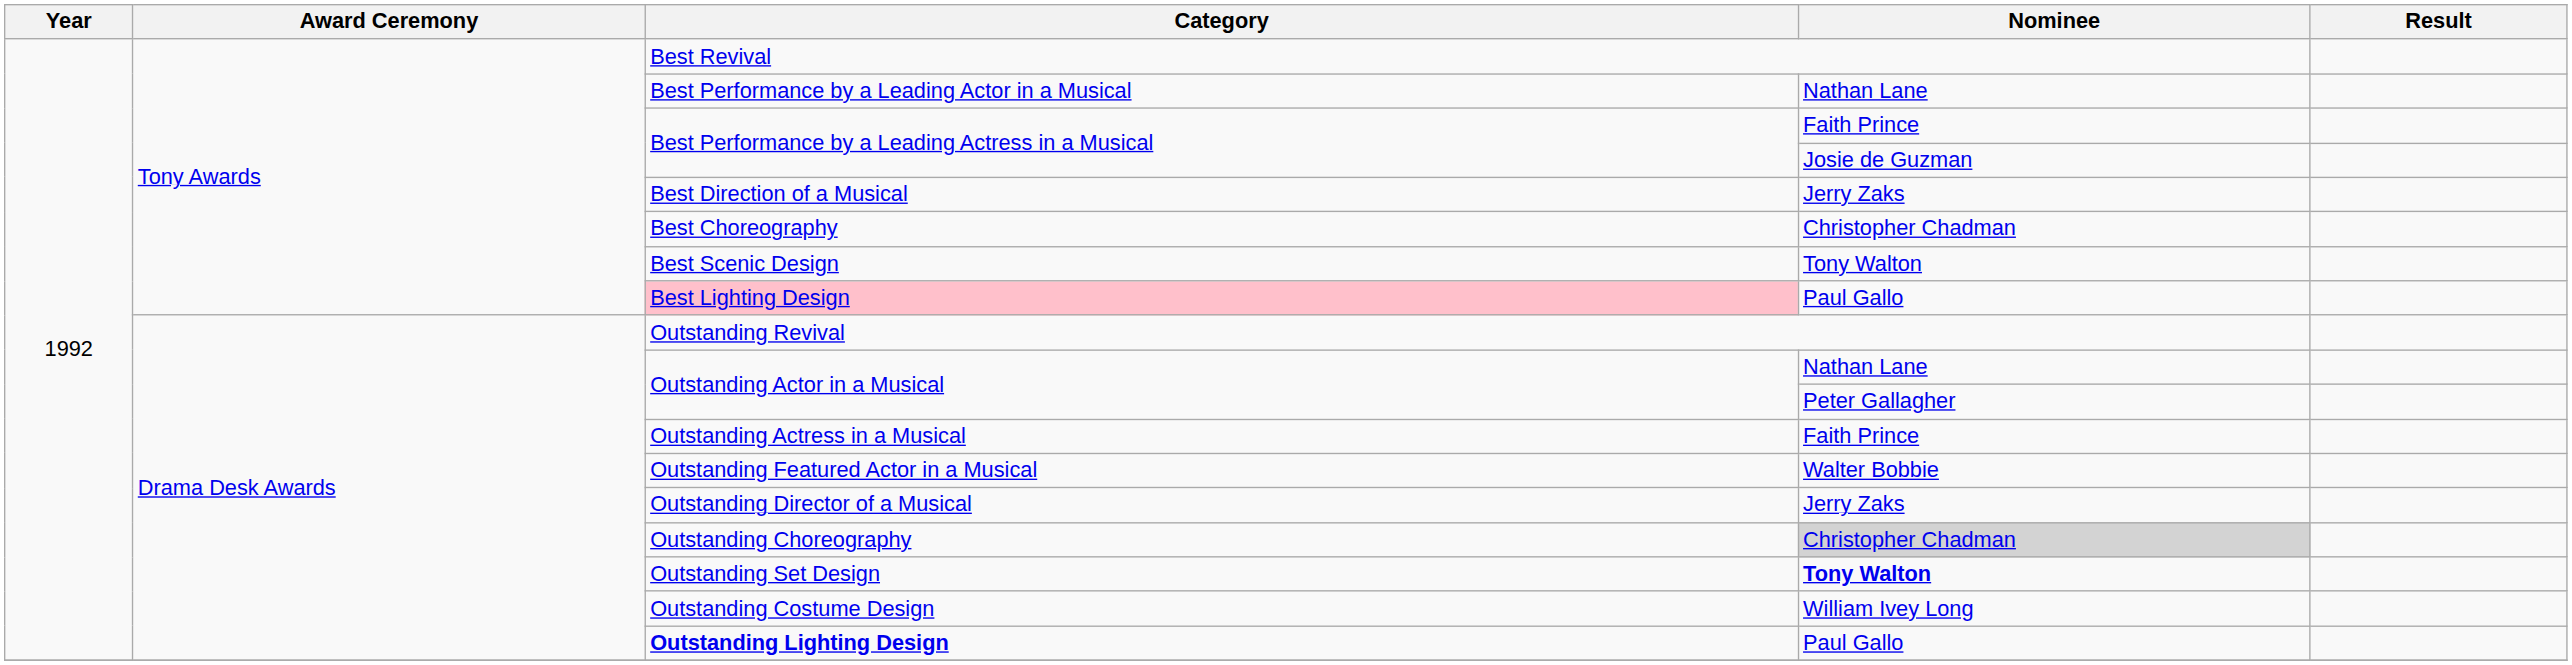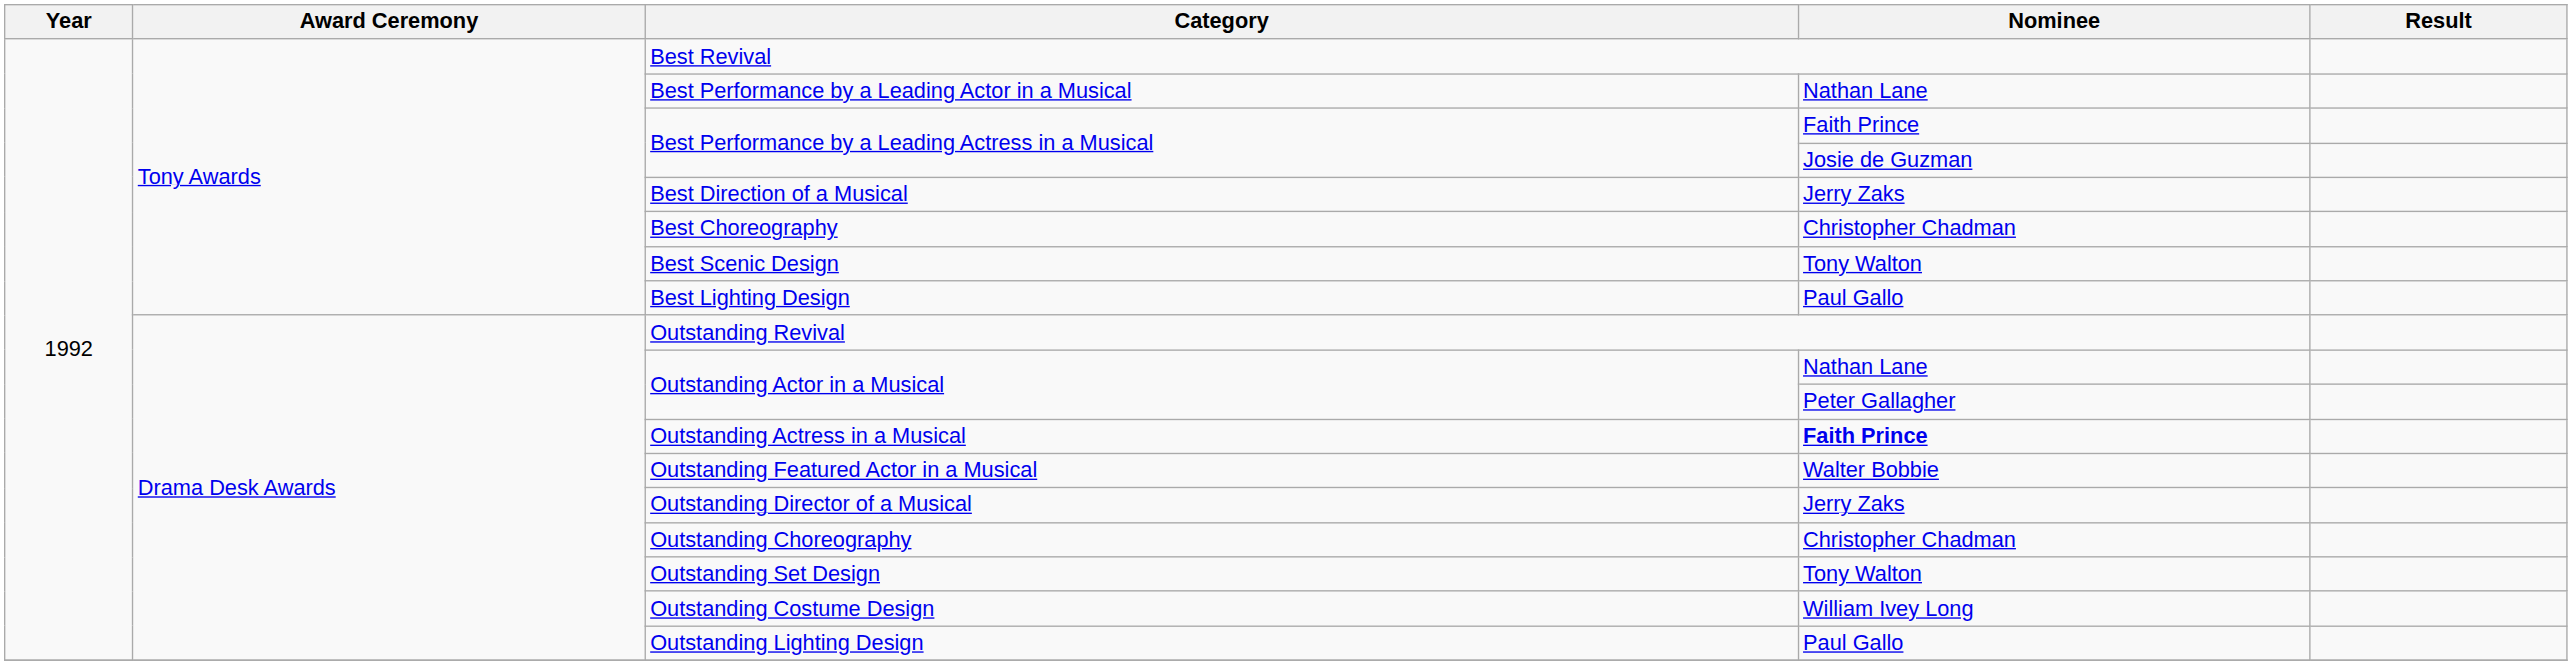Best Lighting Design | Category: pink background -> no background
Outstanding Actress in a Musical | Nominee: normal -> bold
Outstanding Choreography | Nominee: lightgrey background -> no background
Outstanding Set Design | Nominee: bold -> normal
Outstanding Lighting Design | Category: bold -> normal
